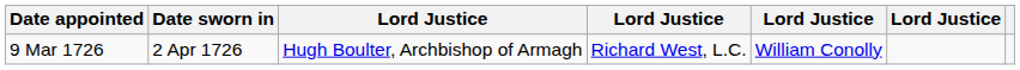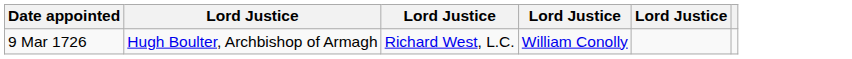- column: Date sworn in | 2 Apr 1726
